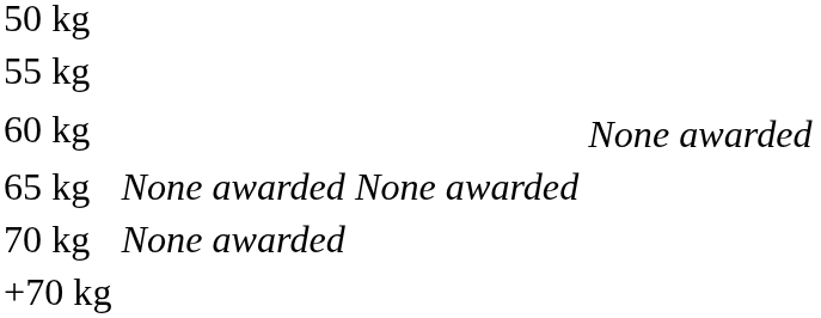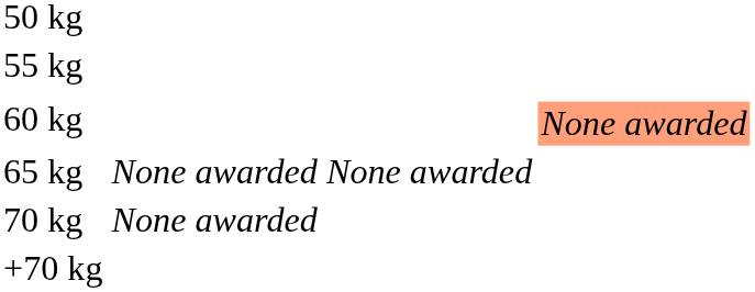60 kg / None awarded | column 4: no background -> lightsalmon background
